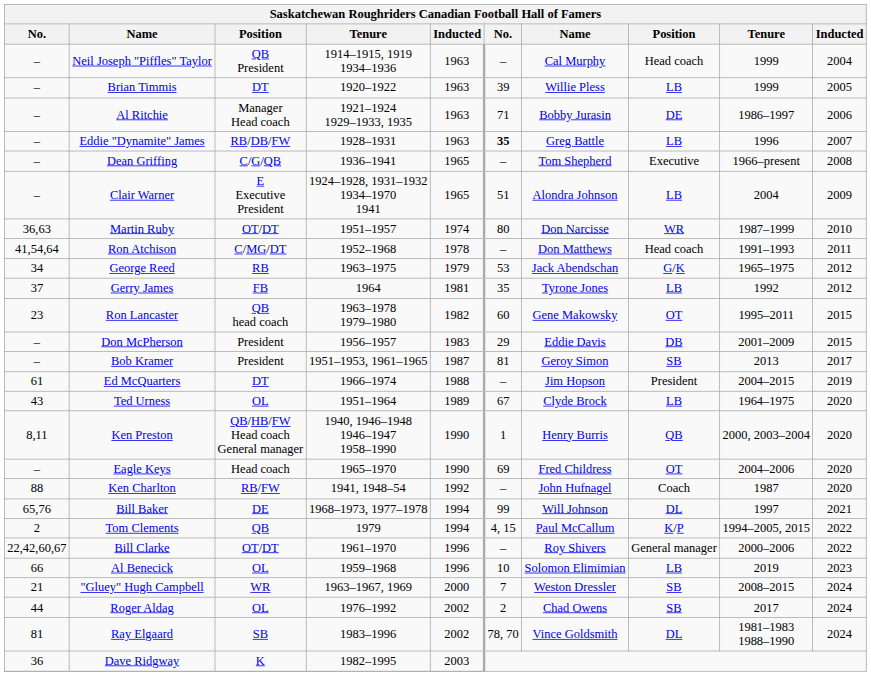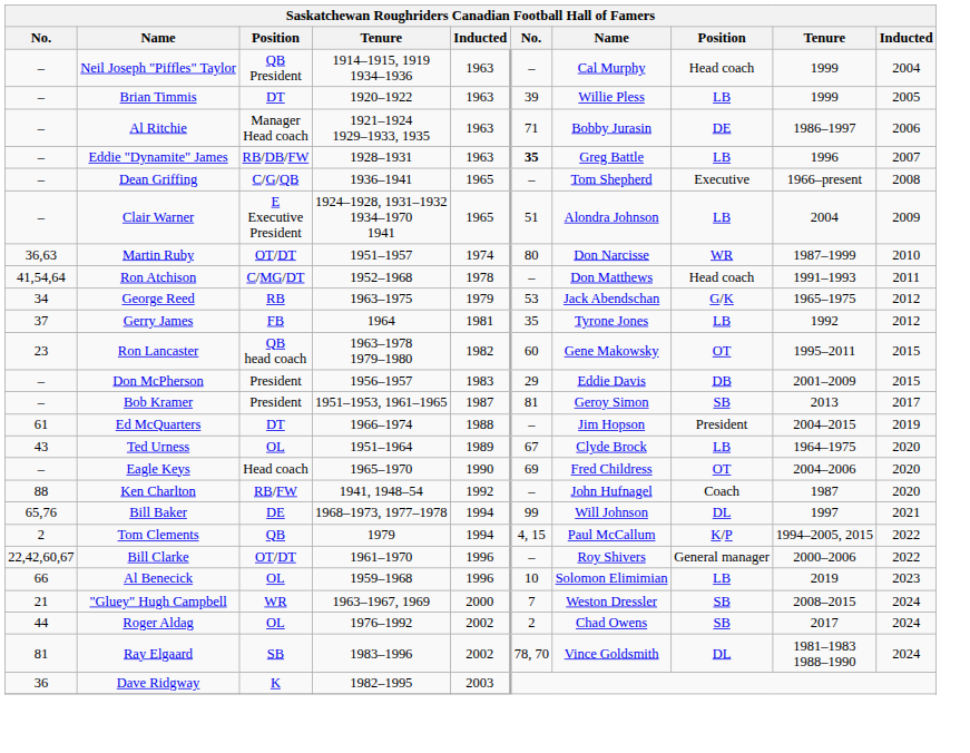- row: 8,11 | Ken Preston | QB/HB/FW Head coach General manager | 1940, 1946–1948 1946–1947 1958–1990 | 1990 | 1 | Henry Burris | QB | 2000, 2003–2004 | 2020
